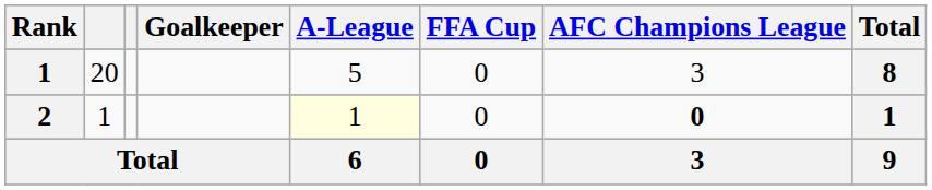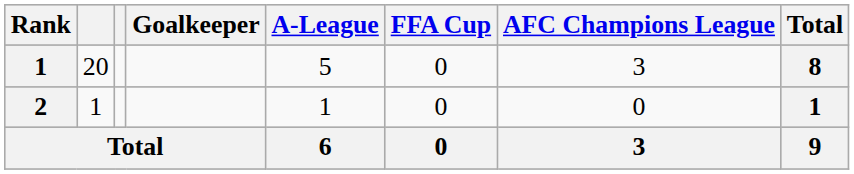2 | A-League: lightyellow background -> no background
2 | AFC Champions League: bold -> normal
